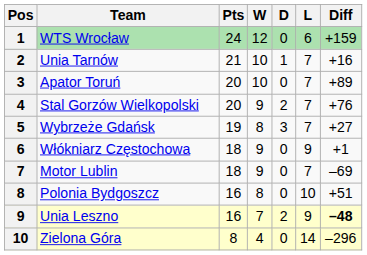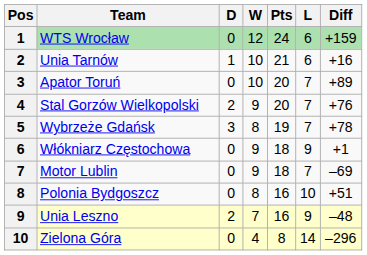columns swapped: Pts <-> D
Unia Tarnów | L: 7 -> 6
Wybrzeże Gdańsk | Diff: +27 -> +78
Unia Leszno | Diff: bold -> normal
